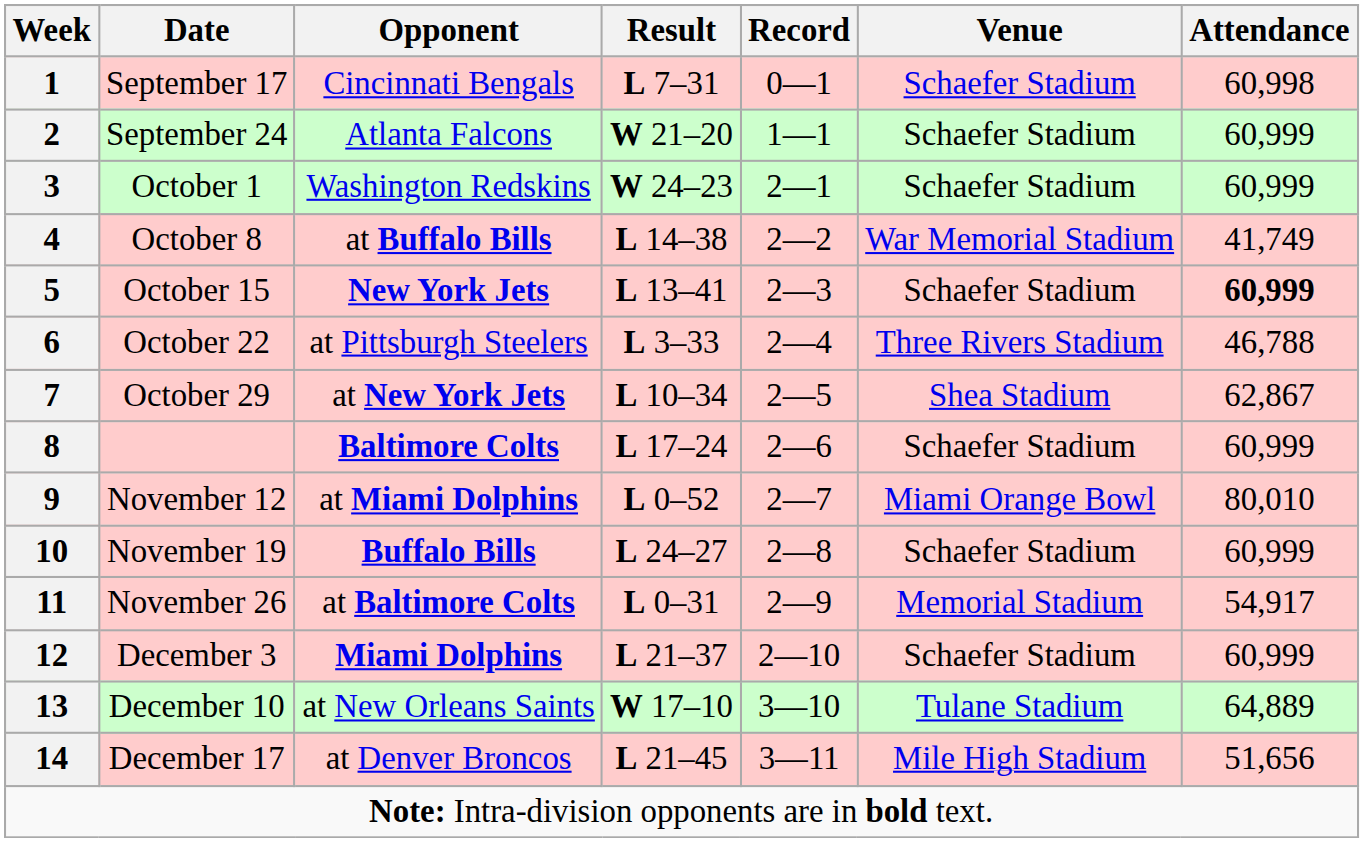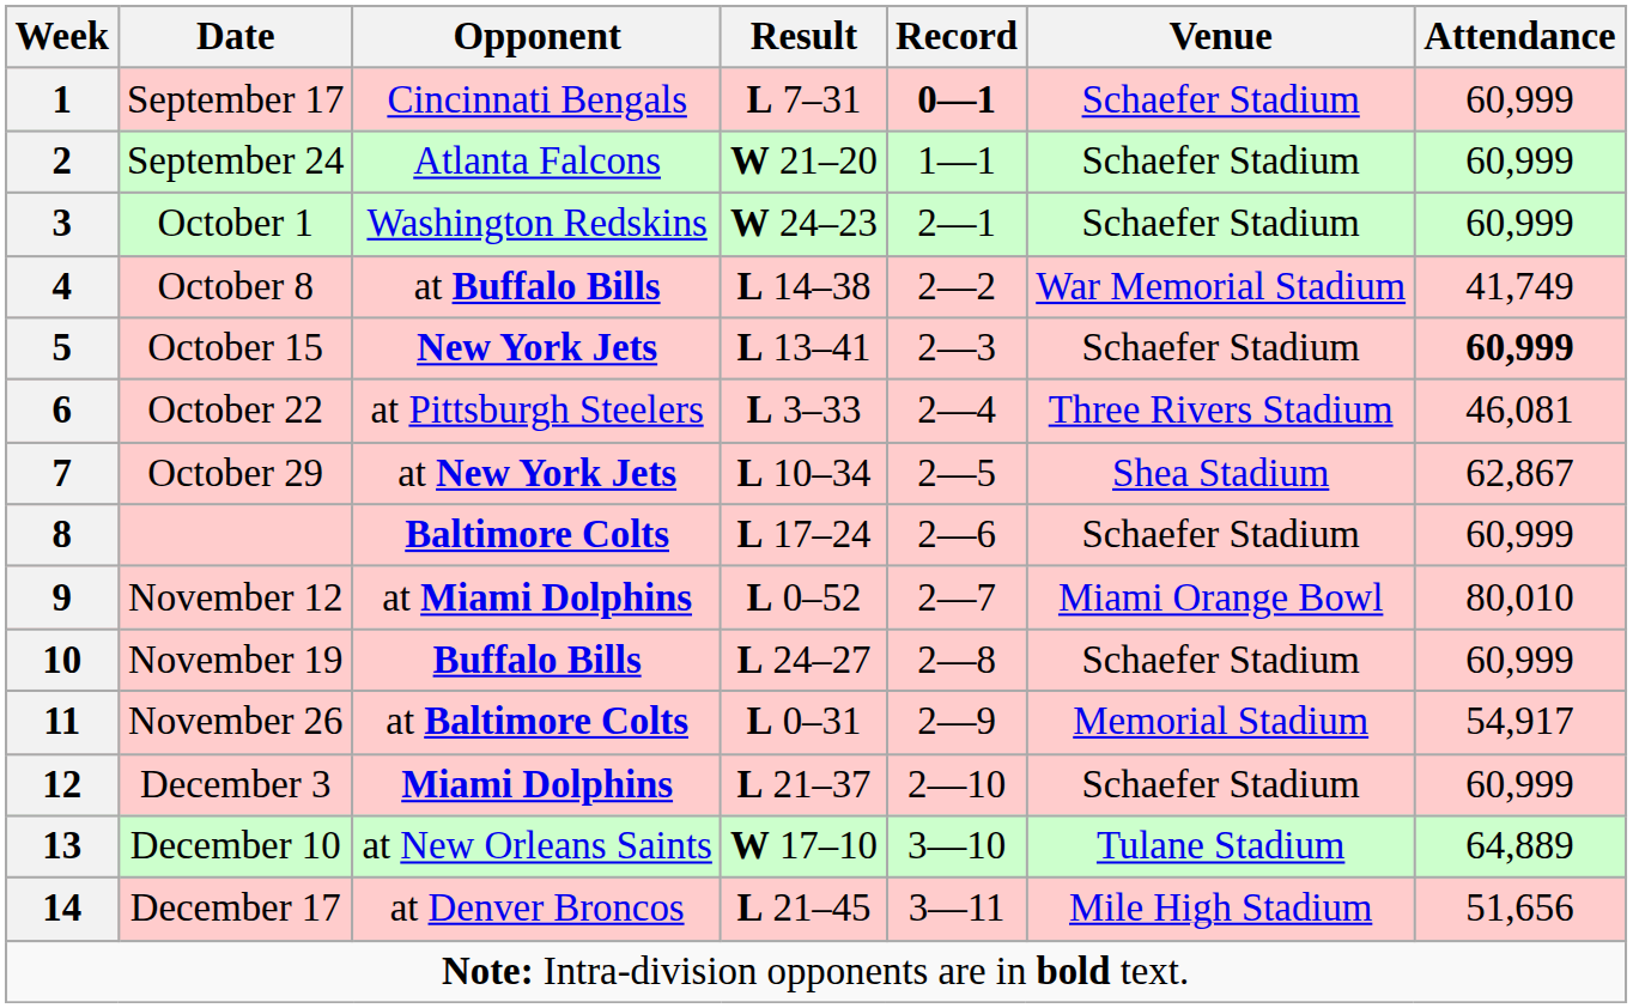1 | Record: normal -> bold
1 | Attendance: 60,998 -> 60,999
6 | Attendance: 46,788 -> 46,081
